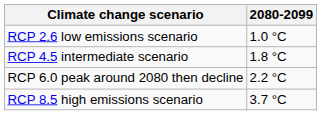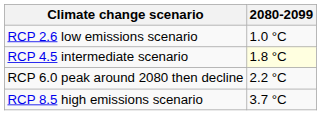RCP 4.5 intermediate scenario | 2080-2099: no background -> lightyellow background
